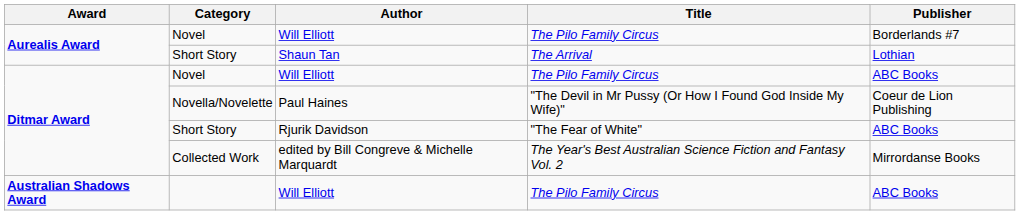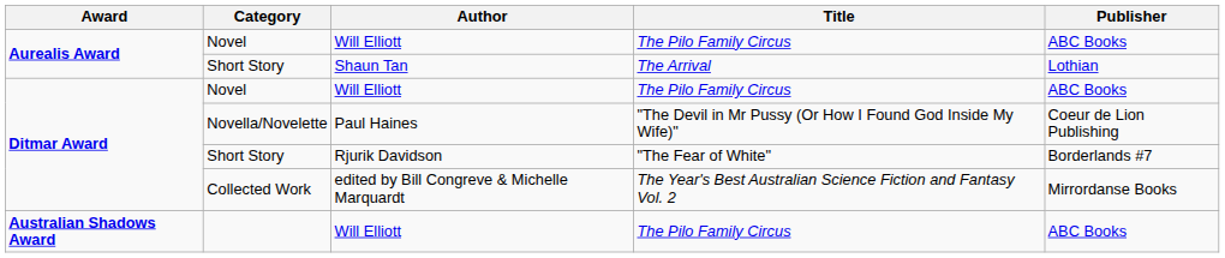Aurealis Award / Novel | Publisher: Borderlands #7 -> ABC Books
Ditmar Award / Short Story | Publisher: ABC Books -> Borderlands #7
